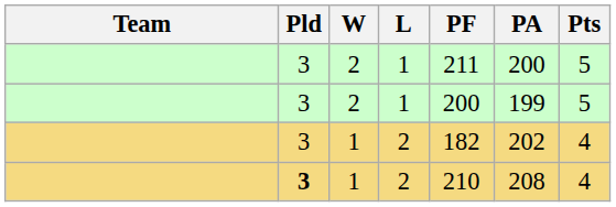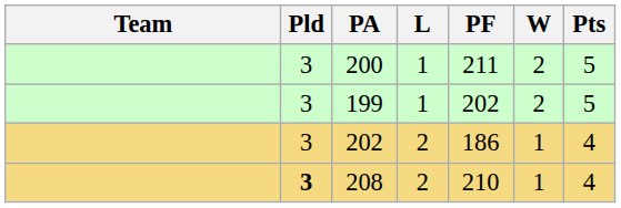columns swapped: W <-> PA
row 3 | PF: 200 -> 202
row 4 | PF: 182 -> 186
